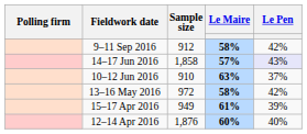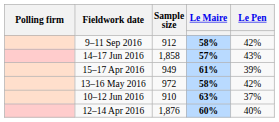14–17 Jun 2016 | Le Pen: lavender background -> no background
rows swapped: 10–12 Jun 2016 <-> 15–17 Apr 2016
